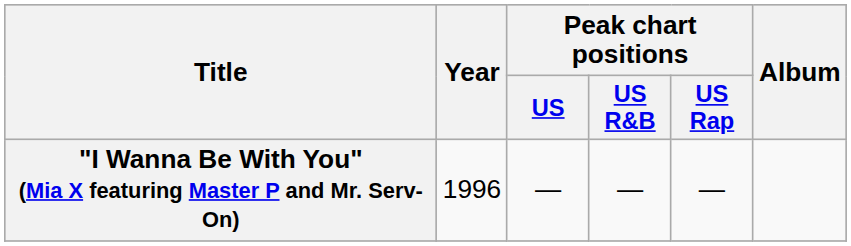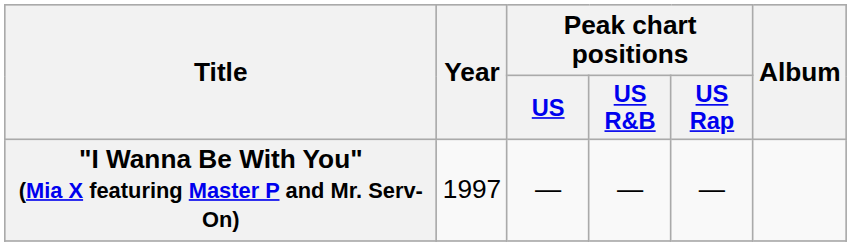row 3 | Year: 1996 -> 1997
